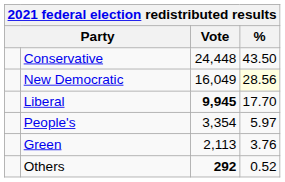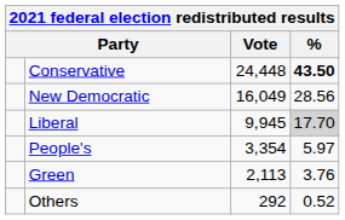Conservative | %: normal -> bold
New Democratic | %: lightyellow background -> no background
Liberal | Vote: bold -> normal
Liberal | %: no background -> lightgrey background
Others | Vote: bold -> normal
